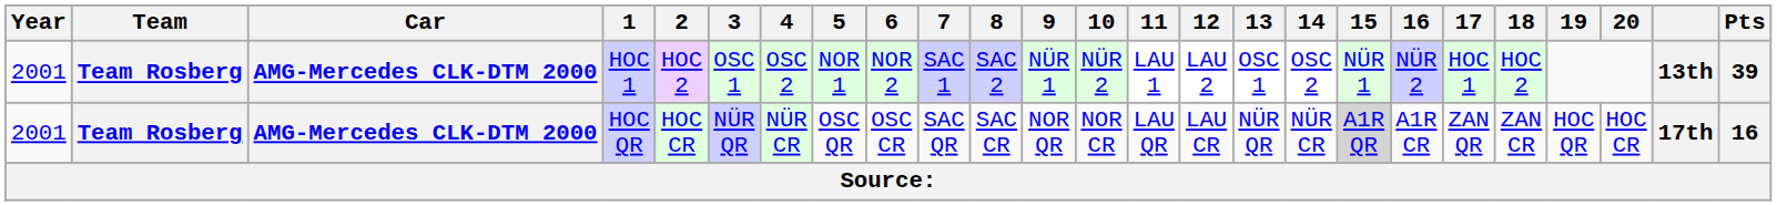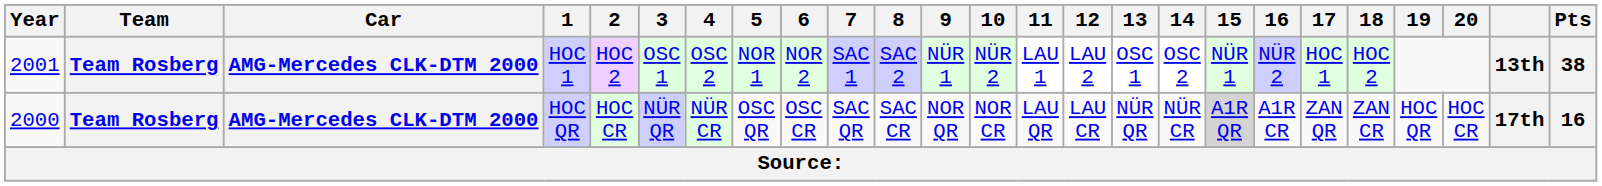row 2 | Pts: 39 -> 38
row 3 | Year: 2001 -> 2000
